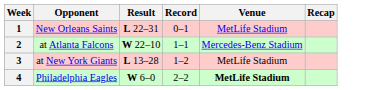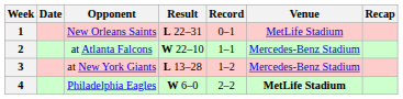+ column: Date
3 | Venue: MetLife Stadium -> Mercedes-Benz Stadium
